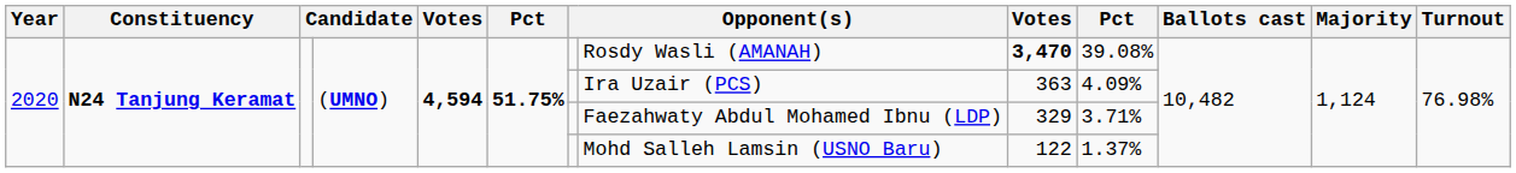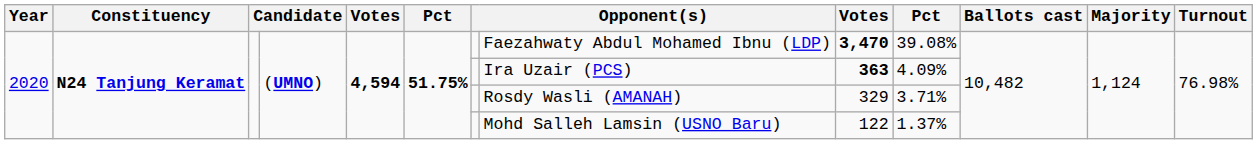row 2 | column 8: Rosdy Wasli (AMANAH) -> Faezahwaty Abdul Mohamed Ibnu (LDP)
row 3 | column 9: normal -> bold
row 4 | column 8: Faezahwaty Abdul Mohamed Ibnu (LDP) -> Rosdy Wasli (AMANAH)
